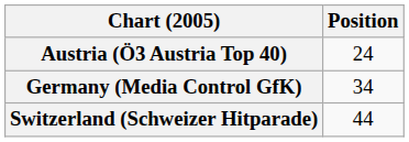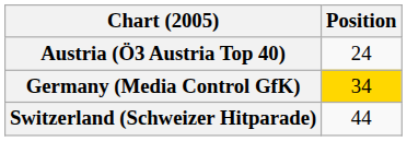Germany (Media Control GfK) | Position: no background -> gold background
